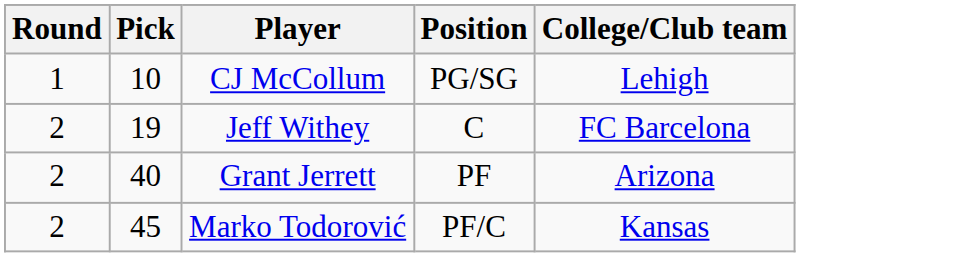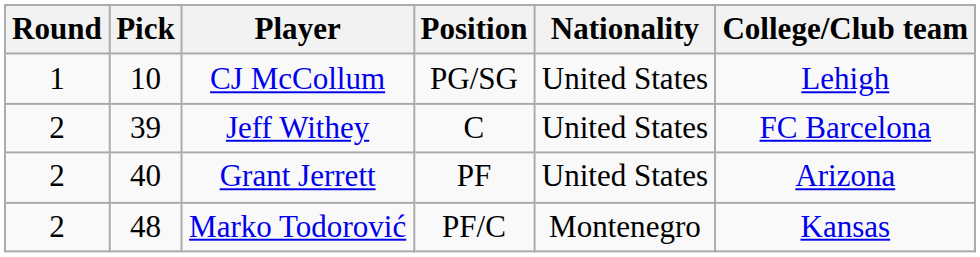+ column: Nationality | United States | United States | United States | Montenegro
Jeff Withey | Pick: 19 -> 39
Marko Todorović | Pick: 45 -> 48
